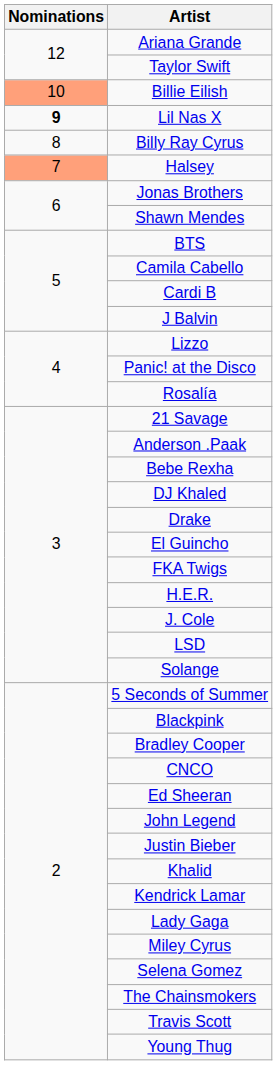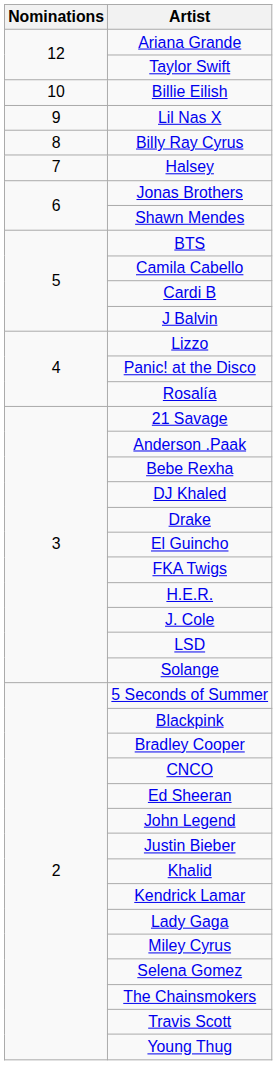Billie Eilish | Nominations: lightsalmon background -> no background
Lil Nas X | Nominations: bold -> normal
Halsey | Nominations: lightsalmon background -> no background
